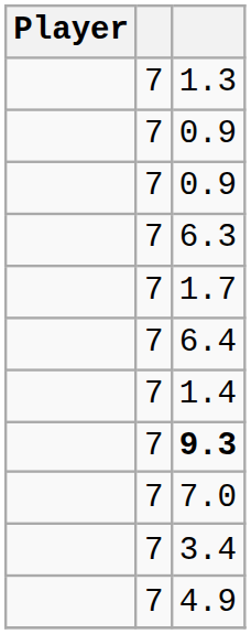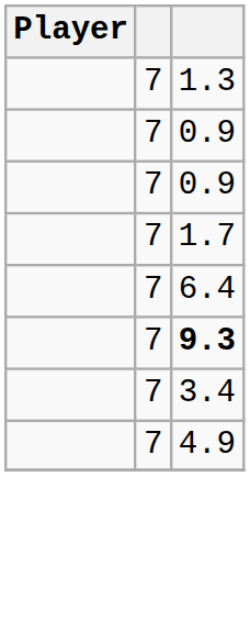- row: 7 | 6.3
- row: 7 | 1.4
- row: 7 | 7.0
